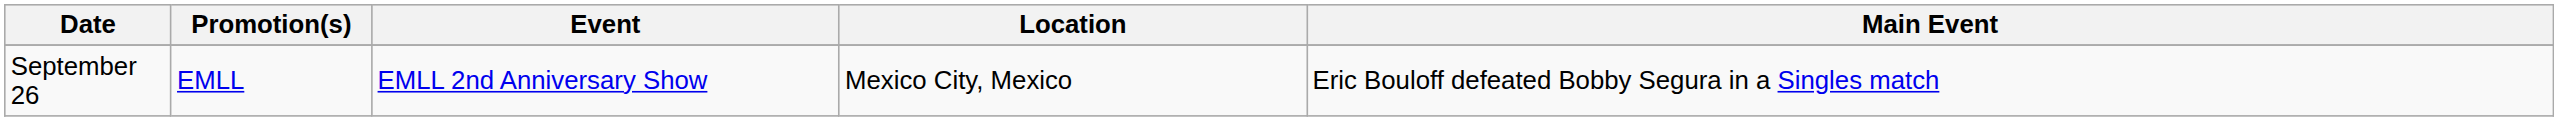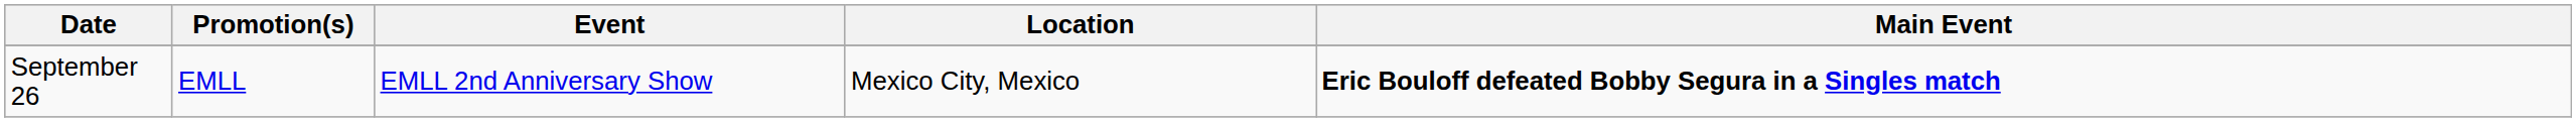September 26 | Main Event: normal -> bold
